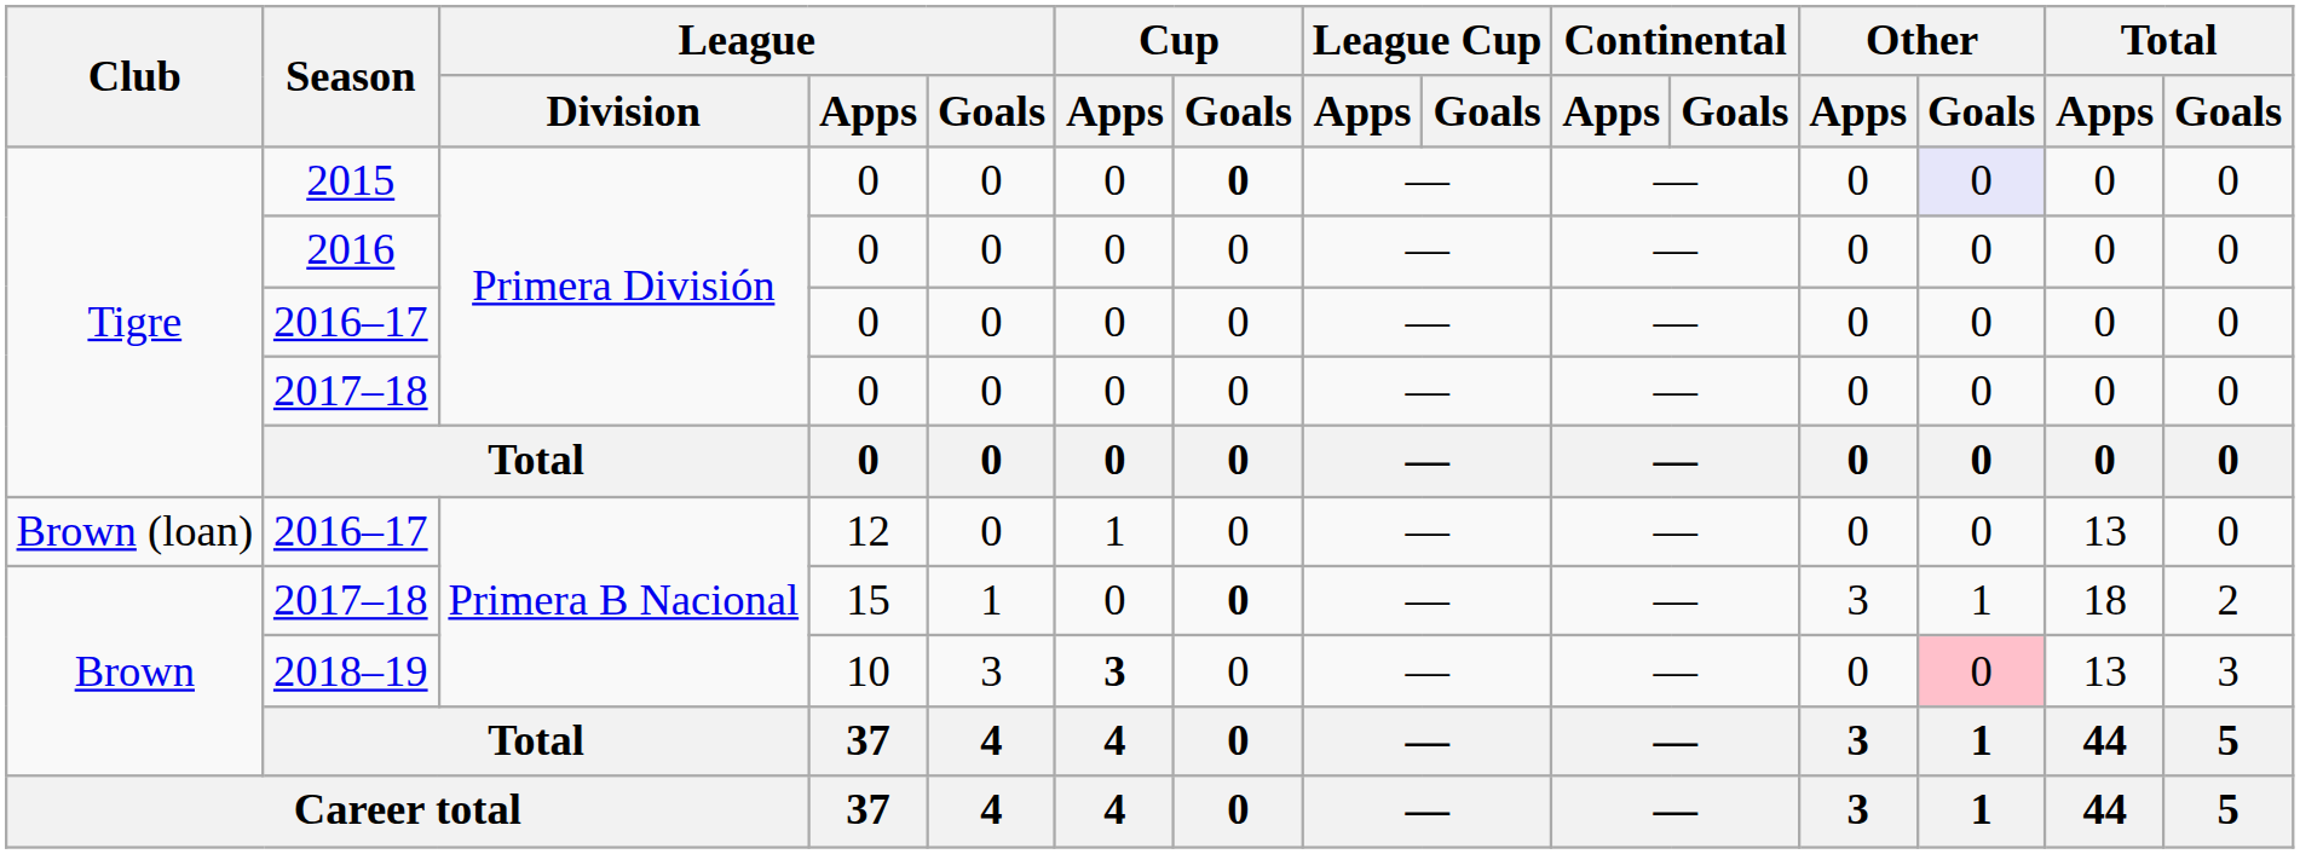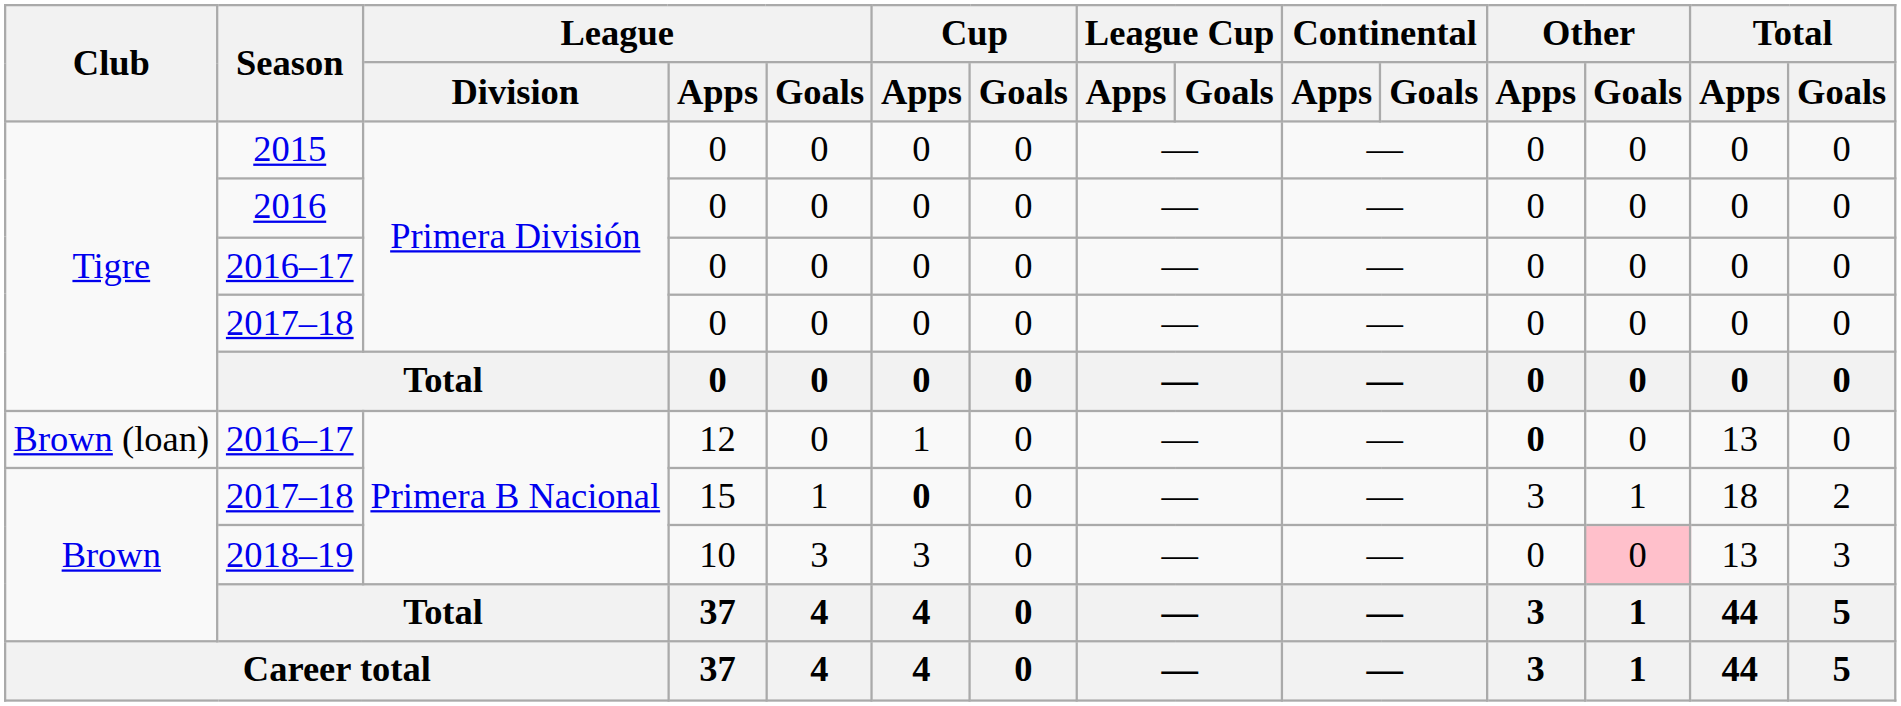2015 | Cup / Goals: bold -> normal
2015 | Other / Goals: lavender background -> no background
2016–17 / 12 | Other / Apps: normal -> bold
2017–18 / 15 | Cup / Apps: normal -> bold
2017–18 / 15 | Cup / Goals: bold -> normal
2018–19 | Cup / Apps: bold -> normal
